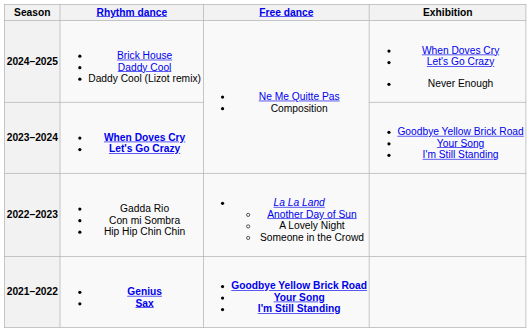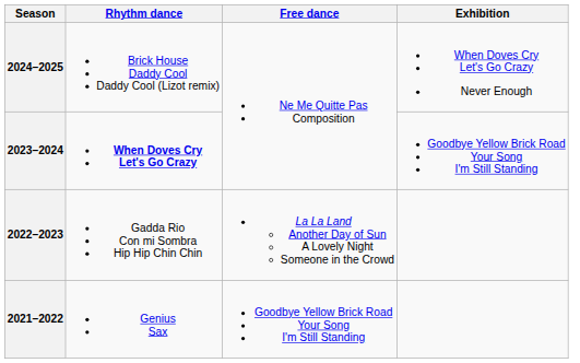2021–2022 | Rhythm dance: bold -> normal
2021–2022 | Free dance: bold -> normal
